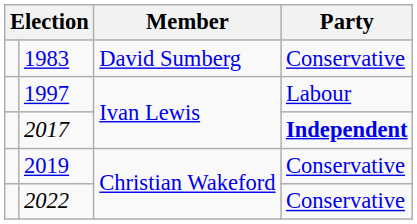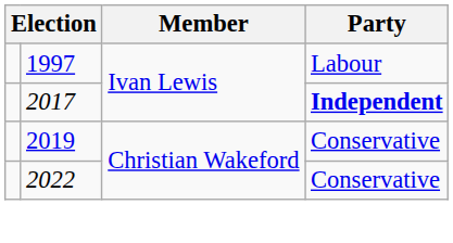- row: 1983 | David Sumberg | Conservative
